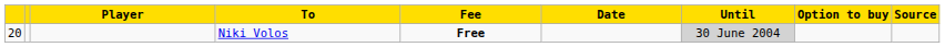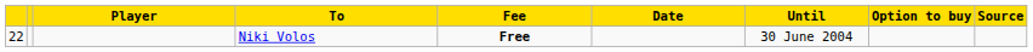Niki Volos | column 1: 20 -> 22
Niki Volos | Until: lightgrey background -> no background
